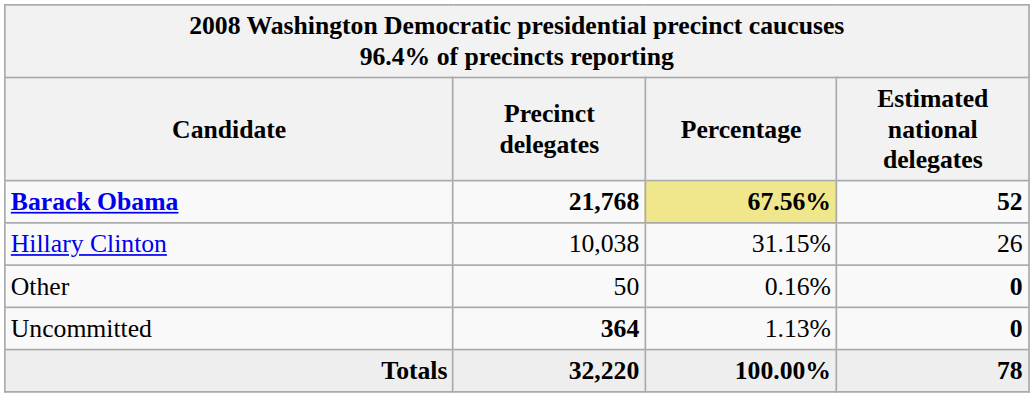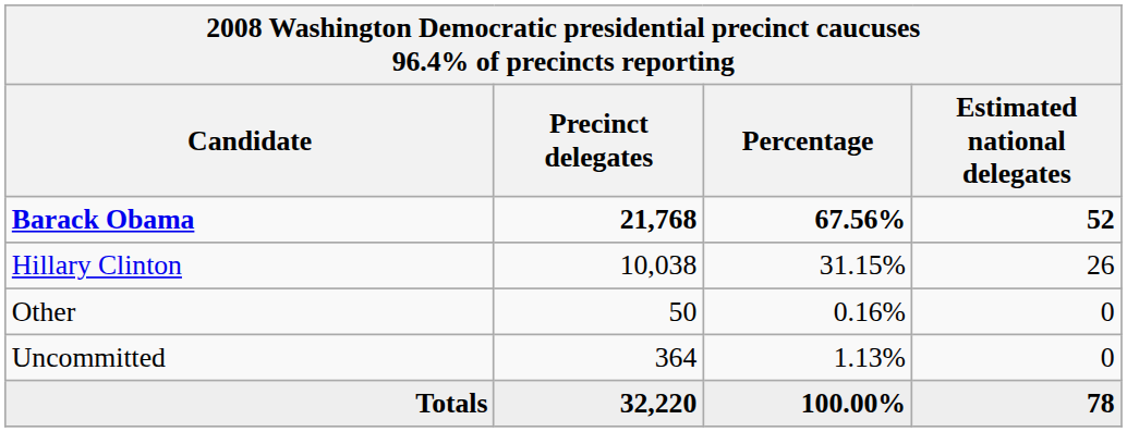Barack Obama | Percentage: khaki background -> no background
Other | Estimated national delegates: bold -> normal
Uncommitted | Precinct delegates: bold -> normal
Uncommitted | Estimated national delegates: bold -> normal
